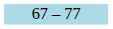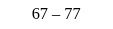row 1 | column 1: lightblue background -> no background
